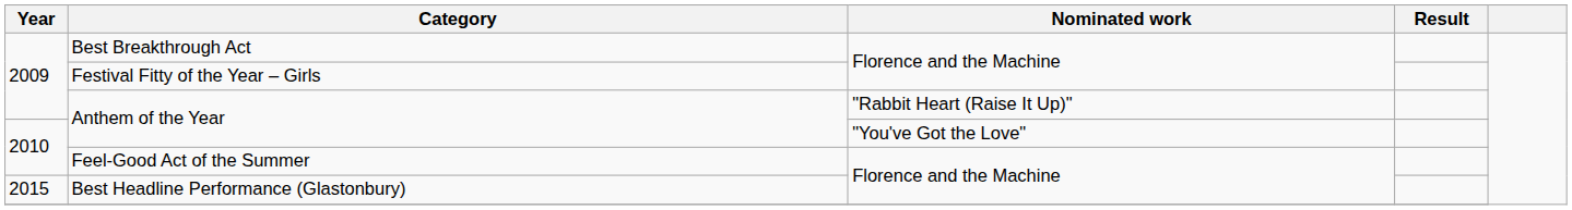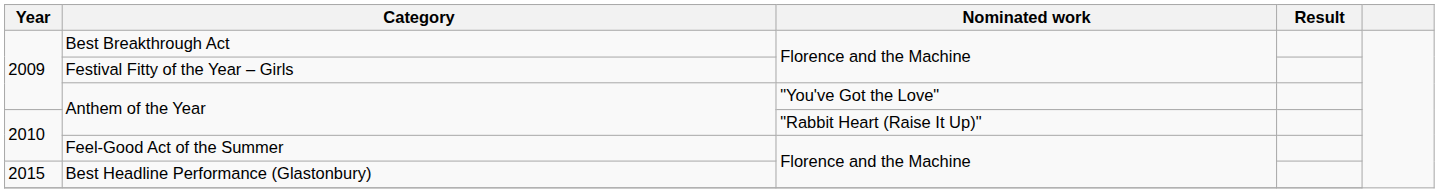2009 / Anthem of the Year | Nominated work: "Rabbit Heart (Raise It Up)" -> "You've Got the Love"
2010 / Anthem of the Year | Nominated work: "You've Got the Love" -> "Rabbit Heart (Raise It Up)"
